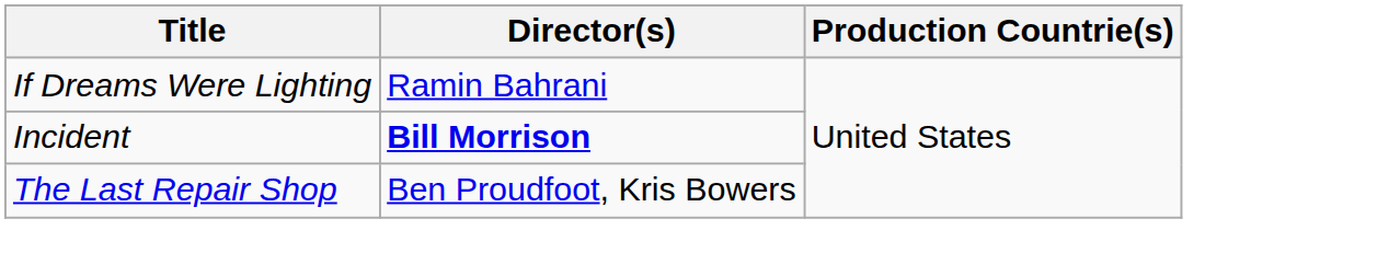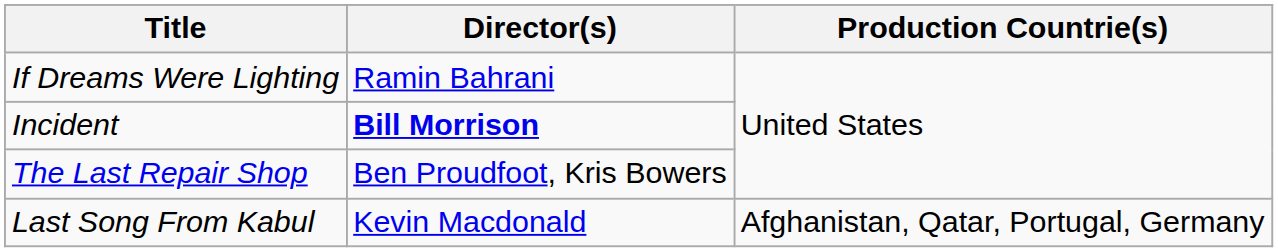+ row: Last Song From Kabul | Kevin Macdonald | Afghanistan, Qatar, Portugal, Germany
